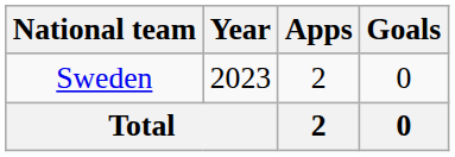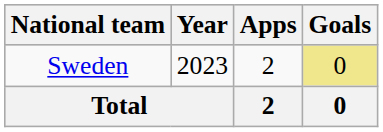Sweden | Goals: no background -> khaki background
